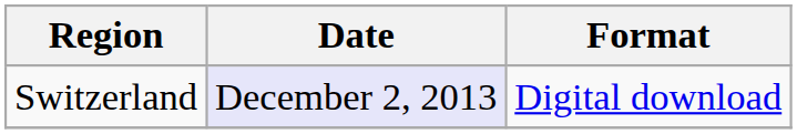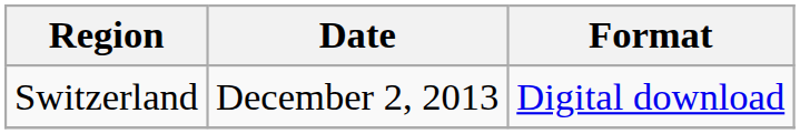Switzerland | Date: lavender background -> no background
